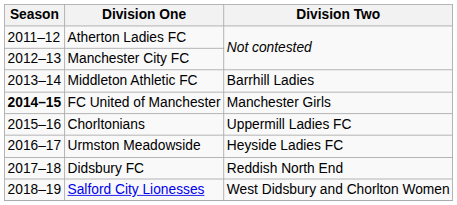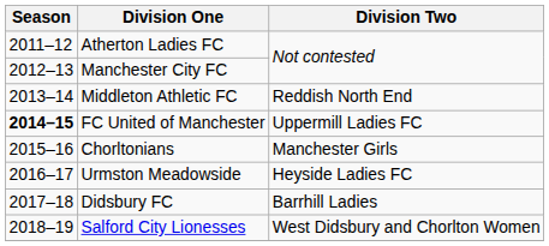Middleton Athletic FC | Division Two: Barrhill Ladies -> Reddish North End
FC United of Manchester | Division Two: Manchester Girls -> Uppermill Ladies FC
Chorltonians | Division Two: Uppermill Ladies FC -> Manchester Girls
Didsbury FC | Division Two: Reddish North End -> Barrhill Ladies
